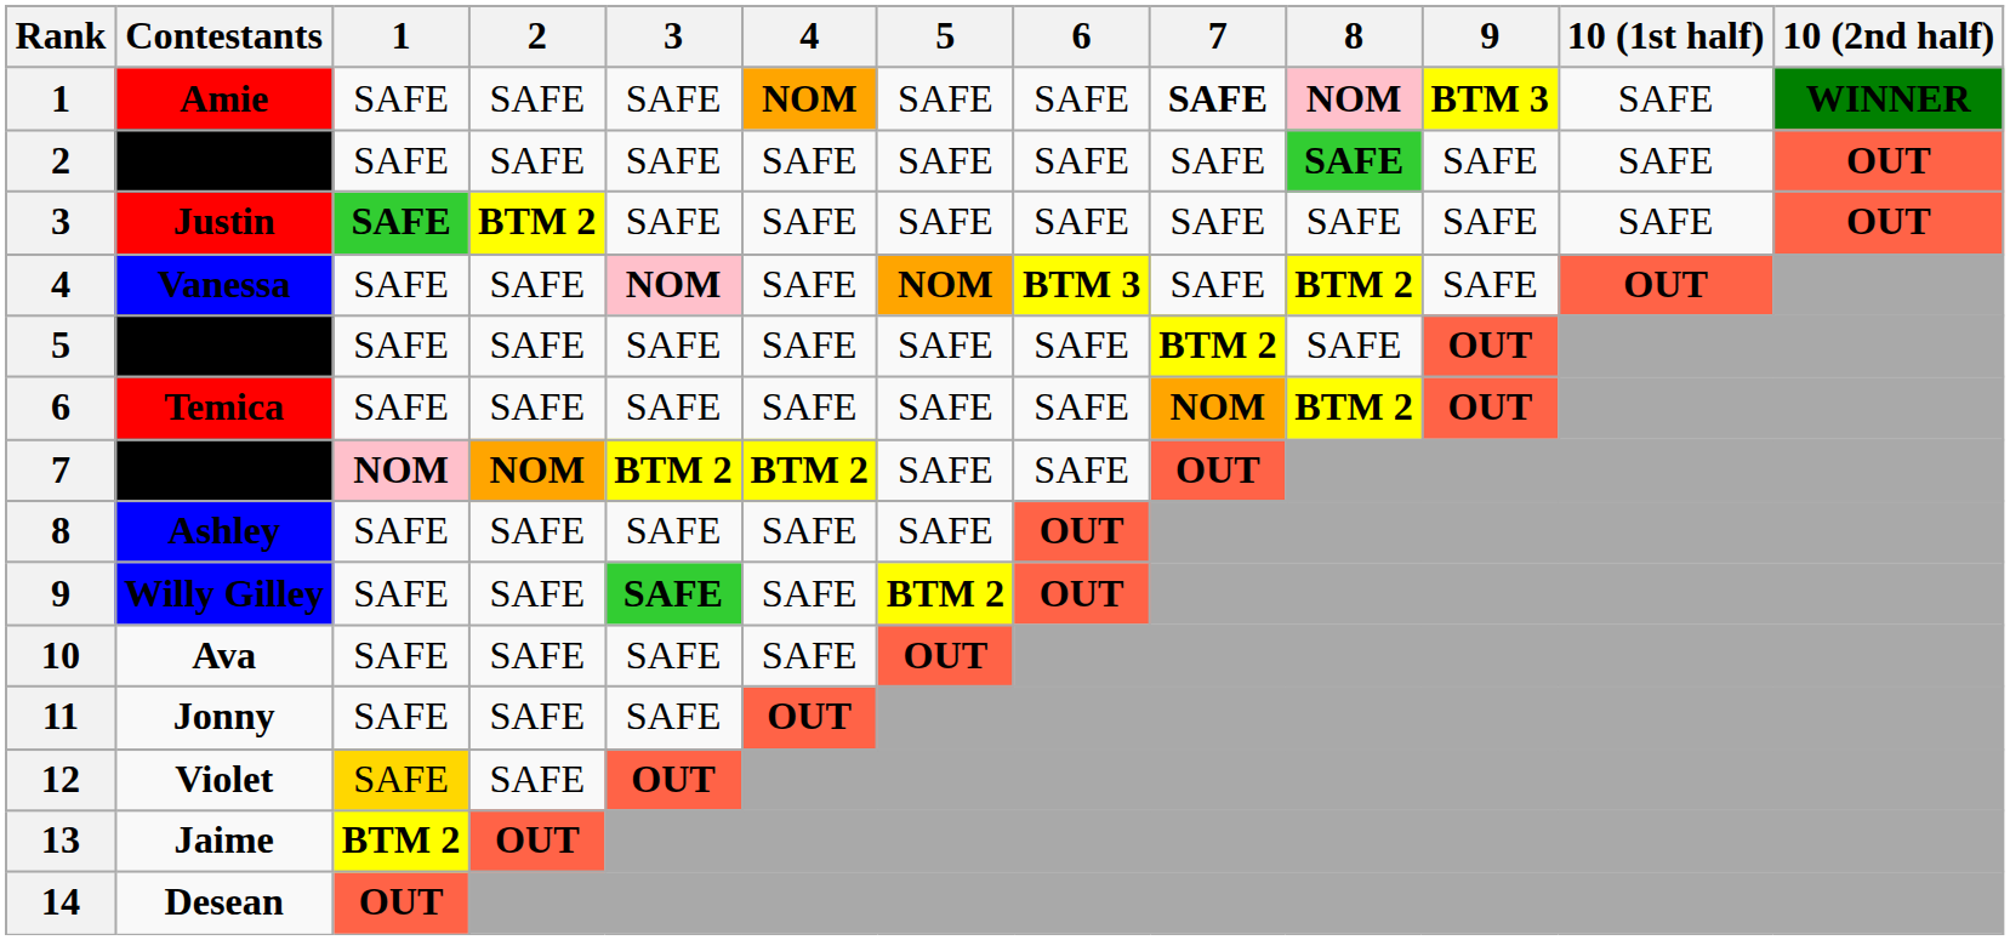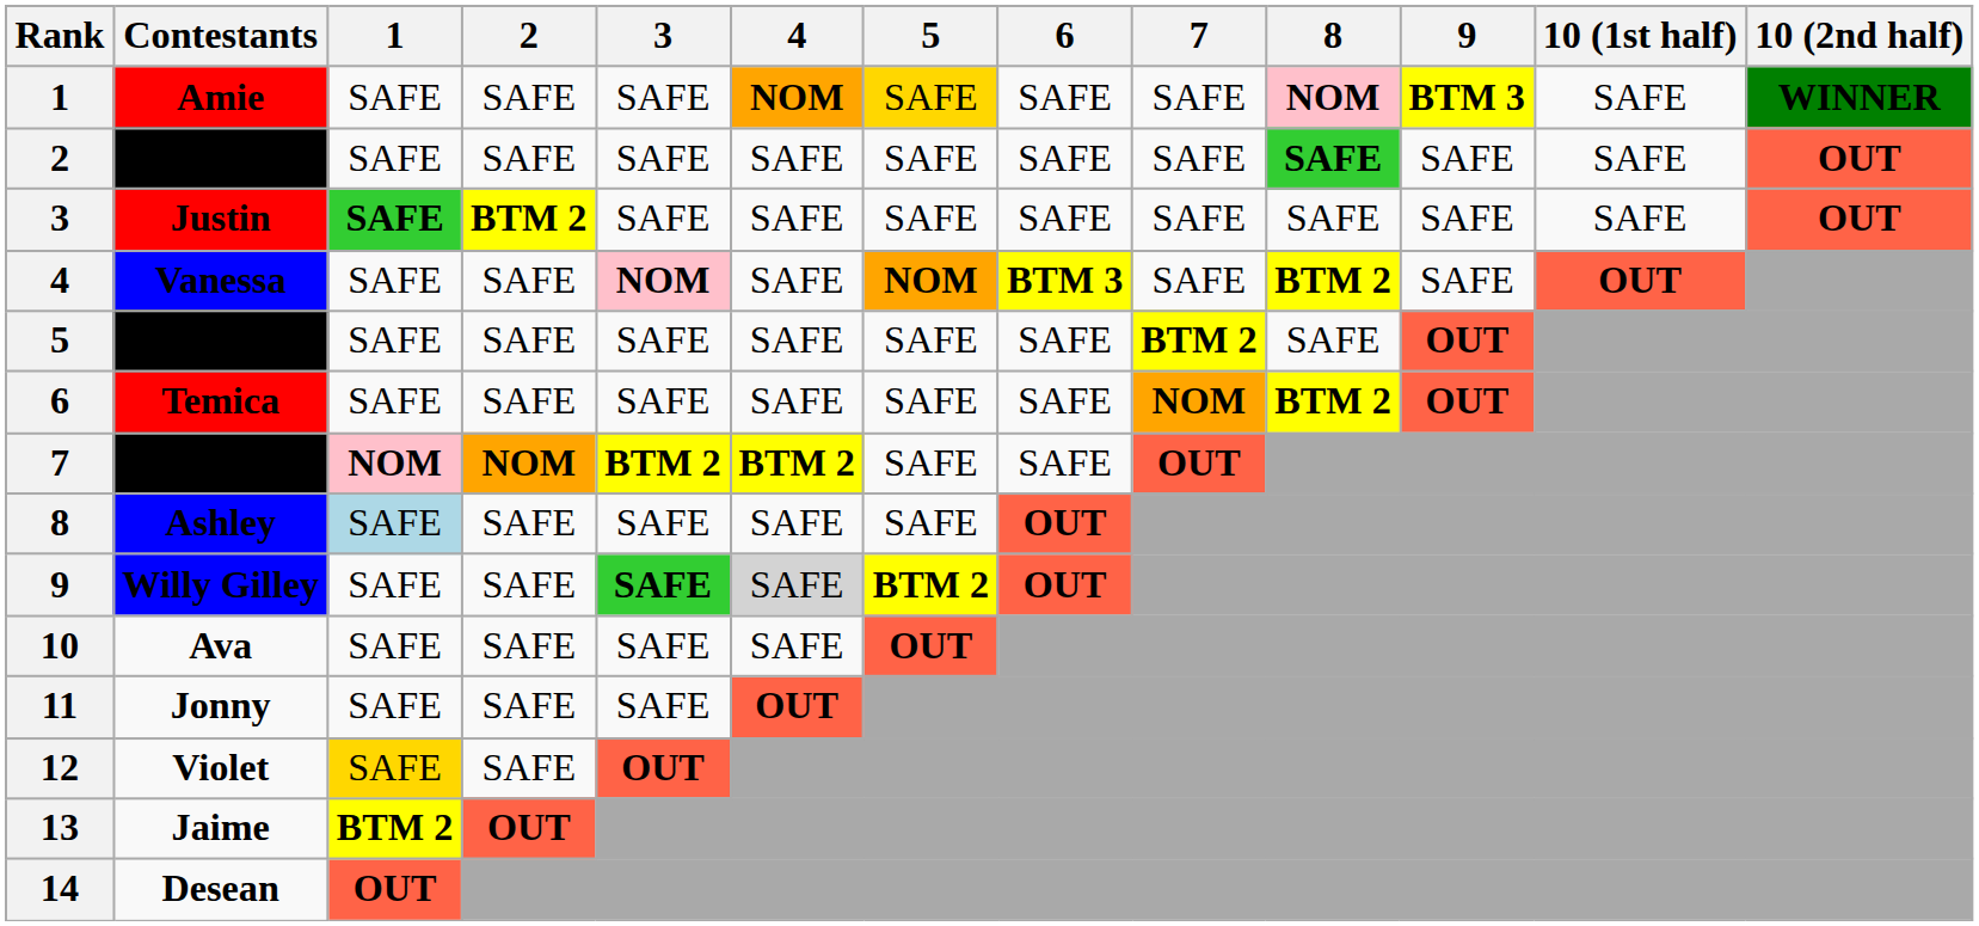Amie | 5: no background -> gold background
Amie | 7: bold -> normal
Ashley | 1: no background -> lightblue background
Willy Gilley | 4: no background -> lightgrey background
